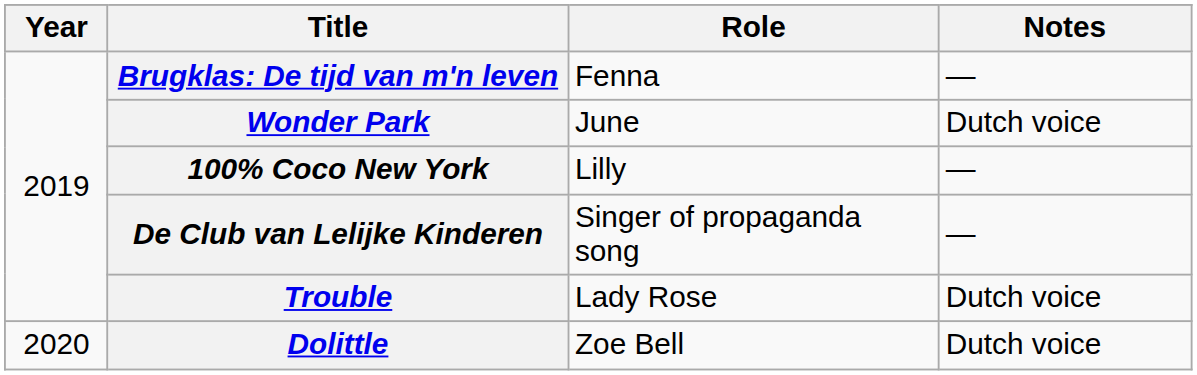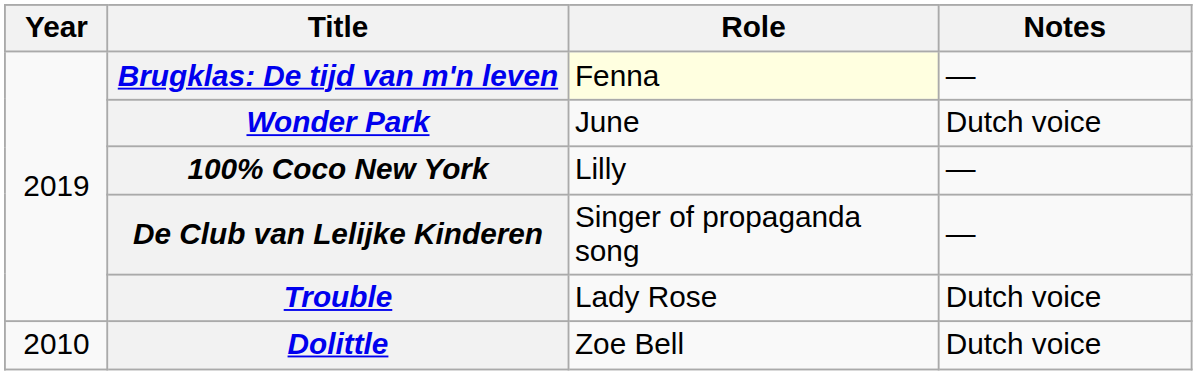Brugklas: De tijd van m'n leven | Role: no background -> lightyellow background
Dolittle | Year: 2020 -> 2010
